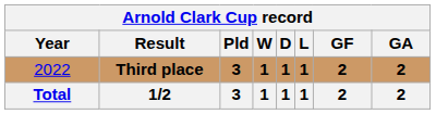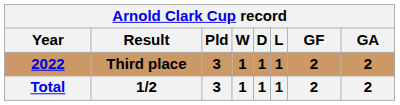Third place | Year: normal -> bold
